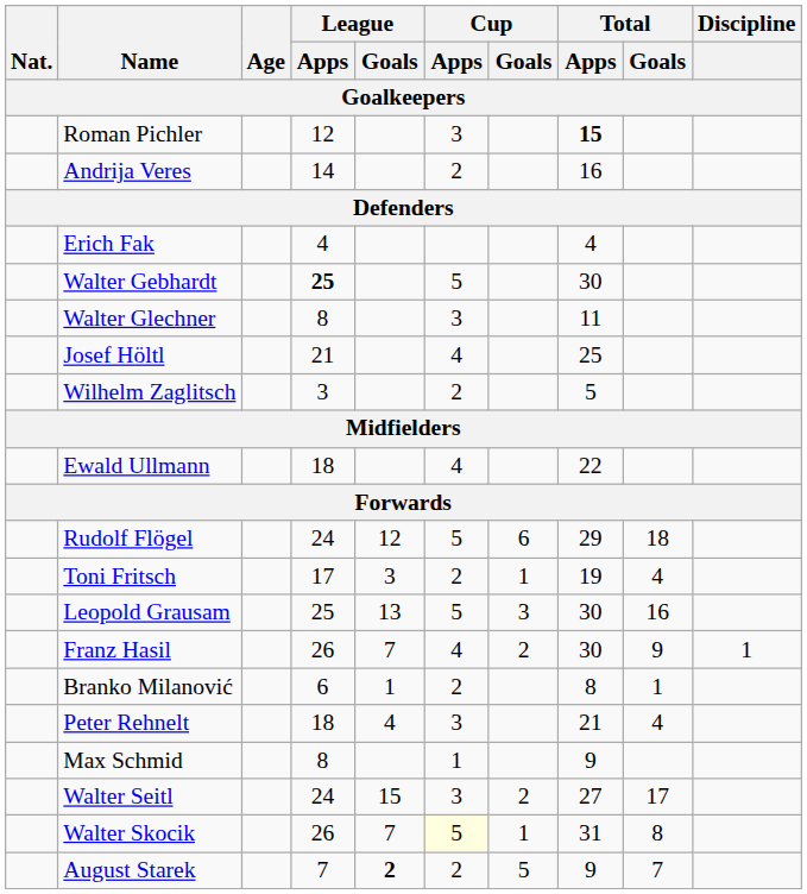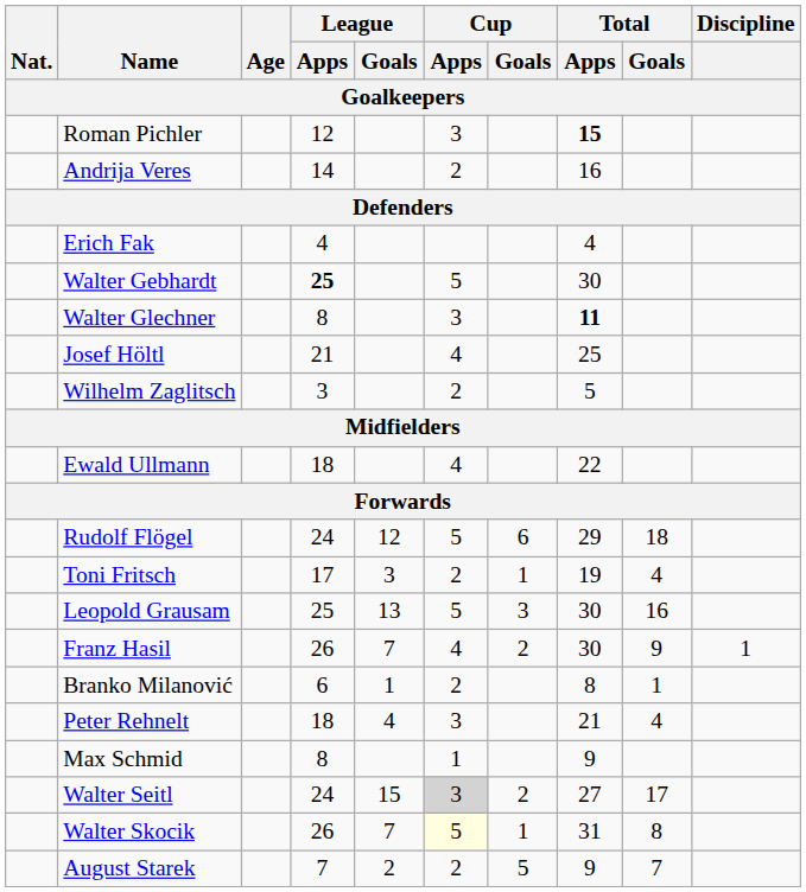Walter Glechner | Total / Apps: normal -> bold
Walter Seitl | Cup / Apps: no background -> lightgrey background
August Starek | League / Goals: bold -> normal
